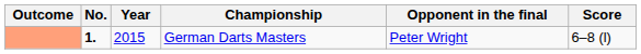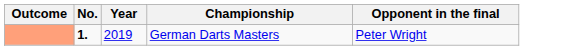- column: Score | 6–8 (l)
German Darts Masters | Year: 2015 -> 2019
